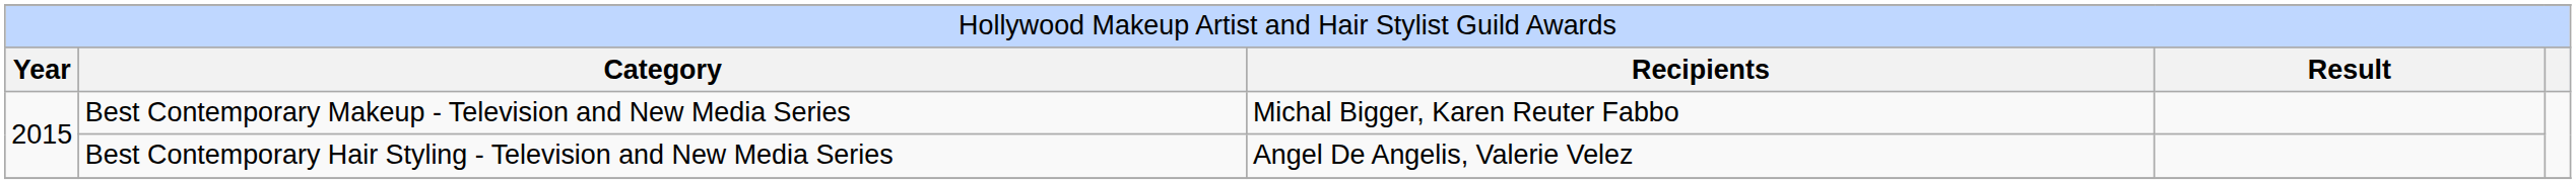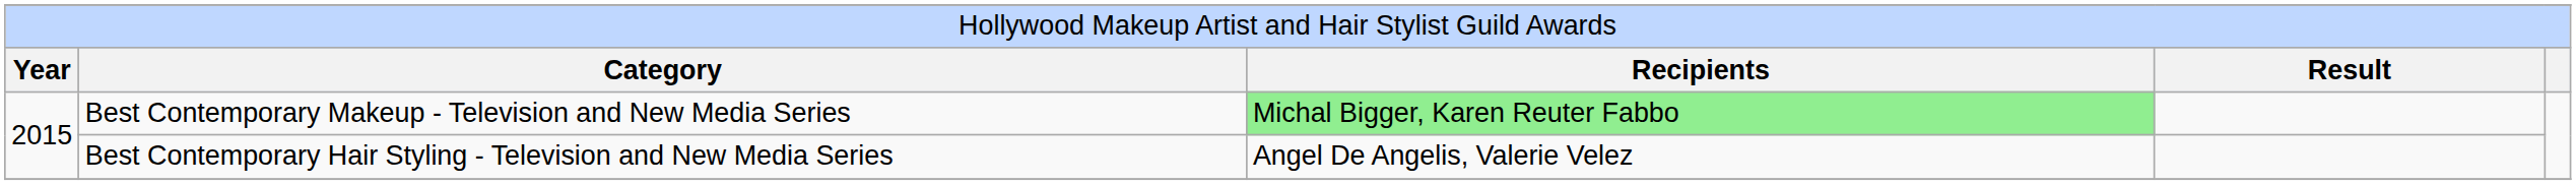Best Contemporary Makeup - Television and New Media Series | column 3: no background -> lightgreen background
